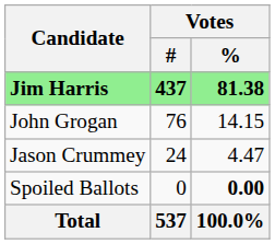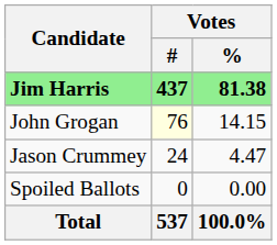John Grogan | Votes / #: no background -> lightyellow background
Spoiled Ballots | Votes / %: bold -> normal
